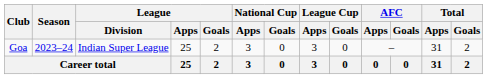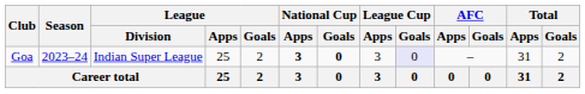Goa | National Cup / Apps: normal -> bold
Goa | National Cup / Goals: normal -> bold
Goa | League Cup / Goals: no background -> lavender background
